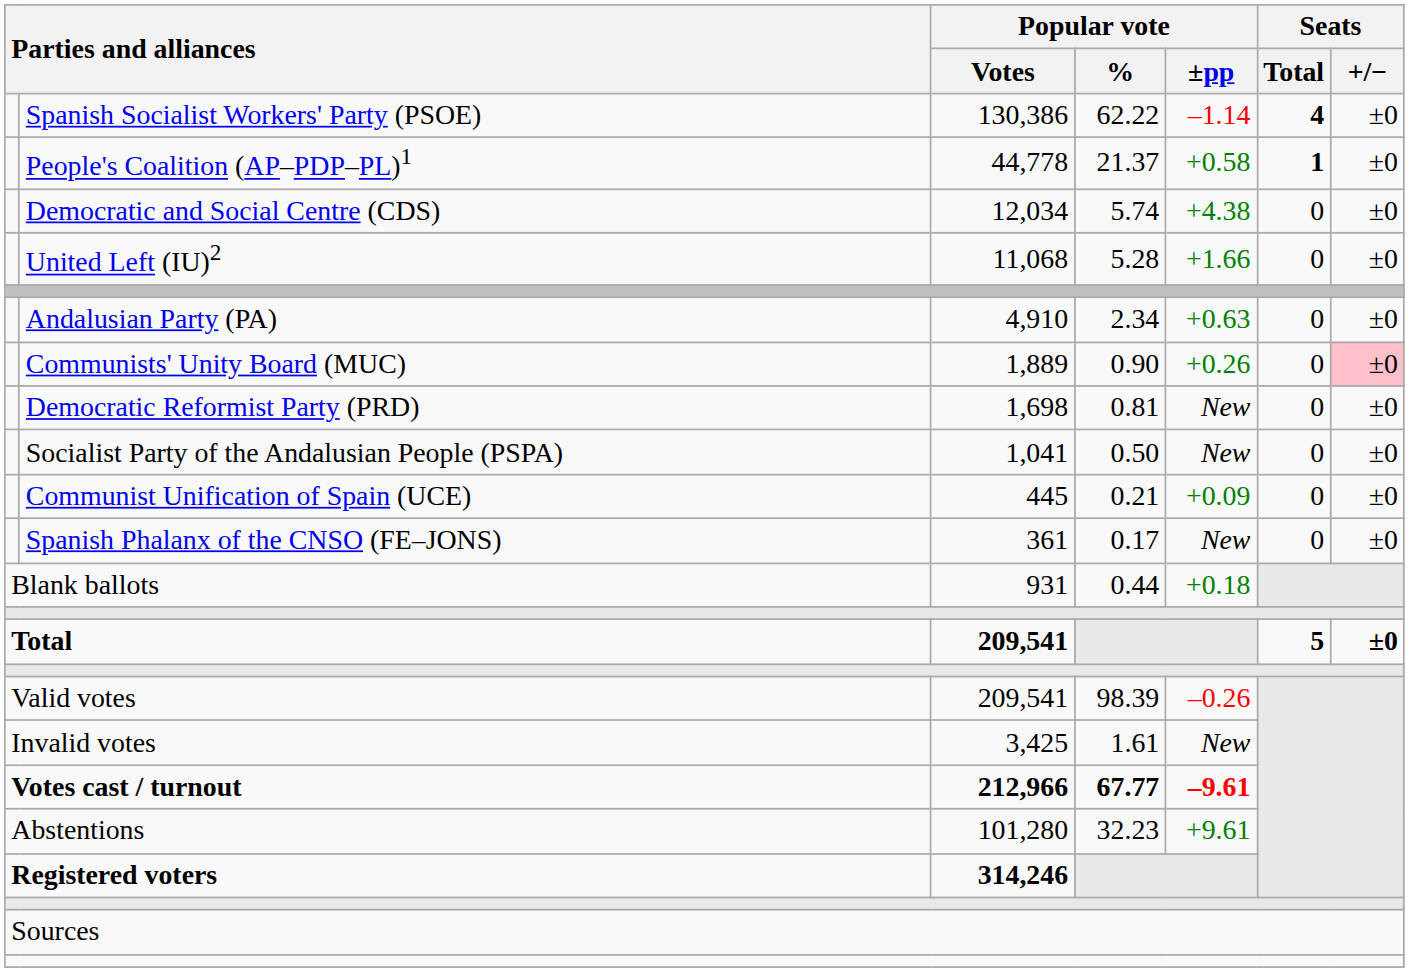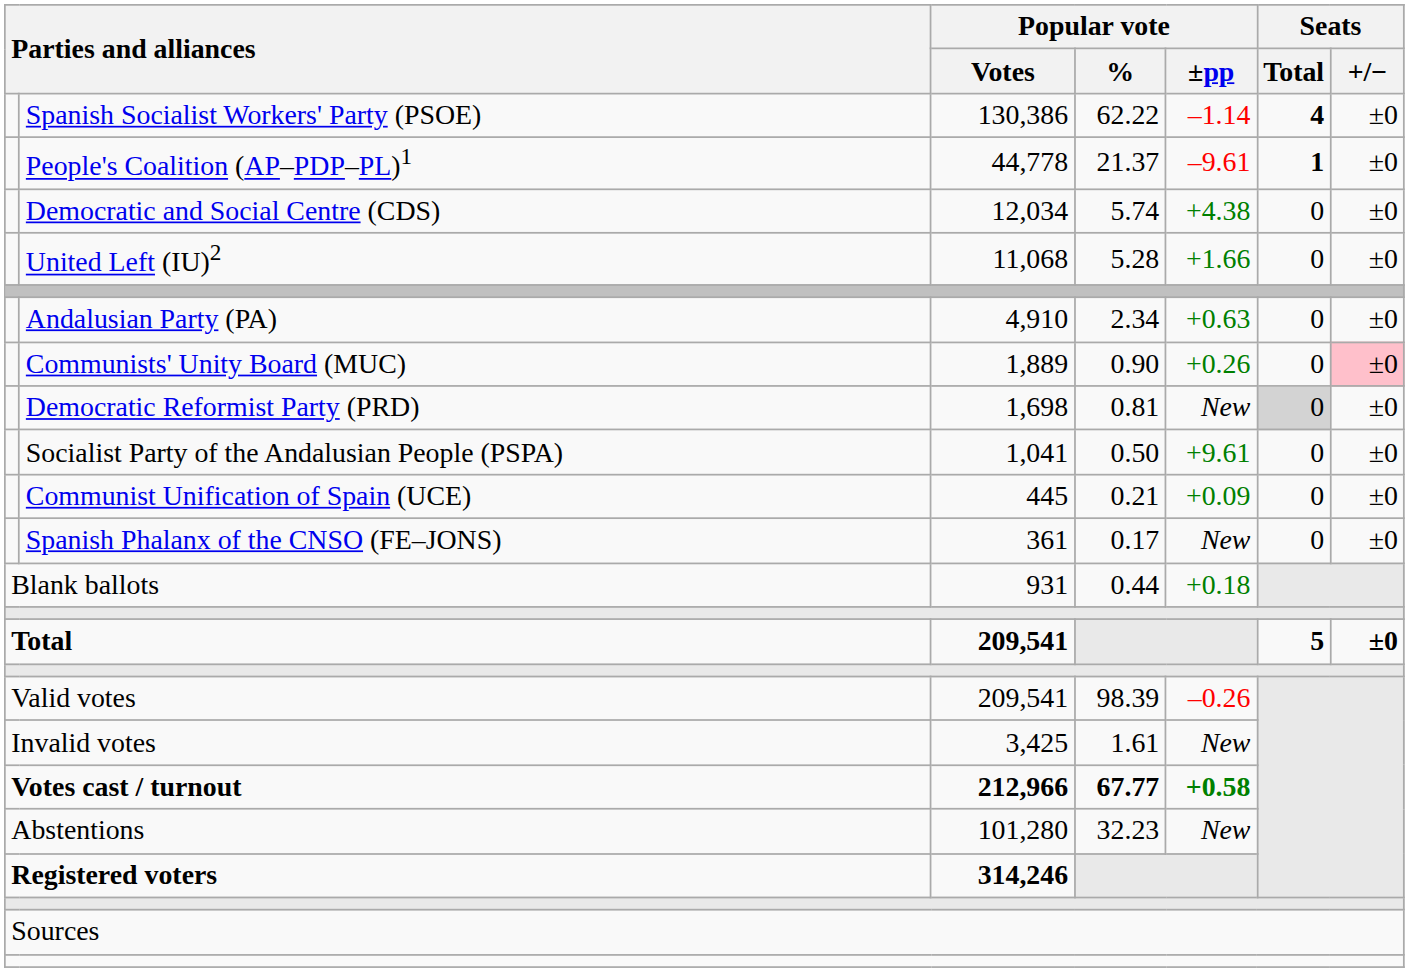People's Coalition (AP–PDP–PL)1 | Popular vote / ±pp: +0.58 -> –9.61
Democratic Reformist Party (PRD) | Seats / Total: no background -> lightgrey background
Socialist Party of the Andalusian People (PSPA) | Popular vote / ±pp: New -> +9.61
Votes cast / turnout | Popular vote / ±pp: –9.61 -> +0.58
Abstentions | Popular vote / ±pp: +9.61 -> New
